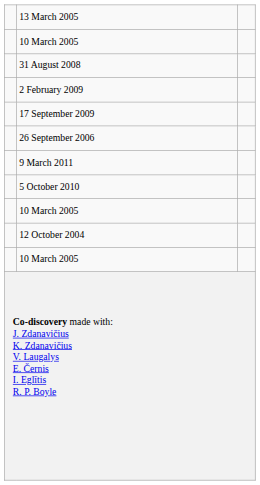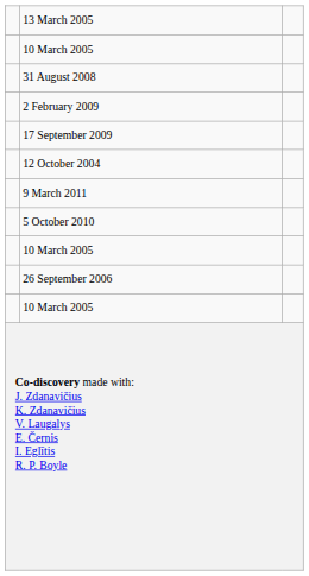rows swapped: 12 October 2004 <-> 26 September 2006
